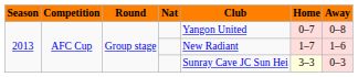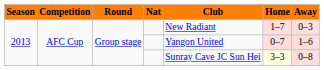row 2 | Club: Yangon United -> New Radiant
row 2 | Home: 0–7 -> 1–7
row 2 | Away: 0–8 -> 0–3
row 3 | Club: New Radiant -> Yangon United
row 3 | Home: 1–7 -> 0–7
row 4 | Away: 0–3 -> 0–8
